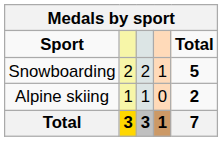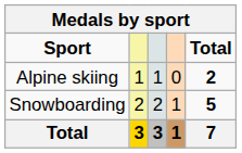rows swapped: Alpine skiing <-> Snowboarding
